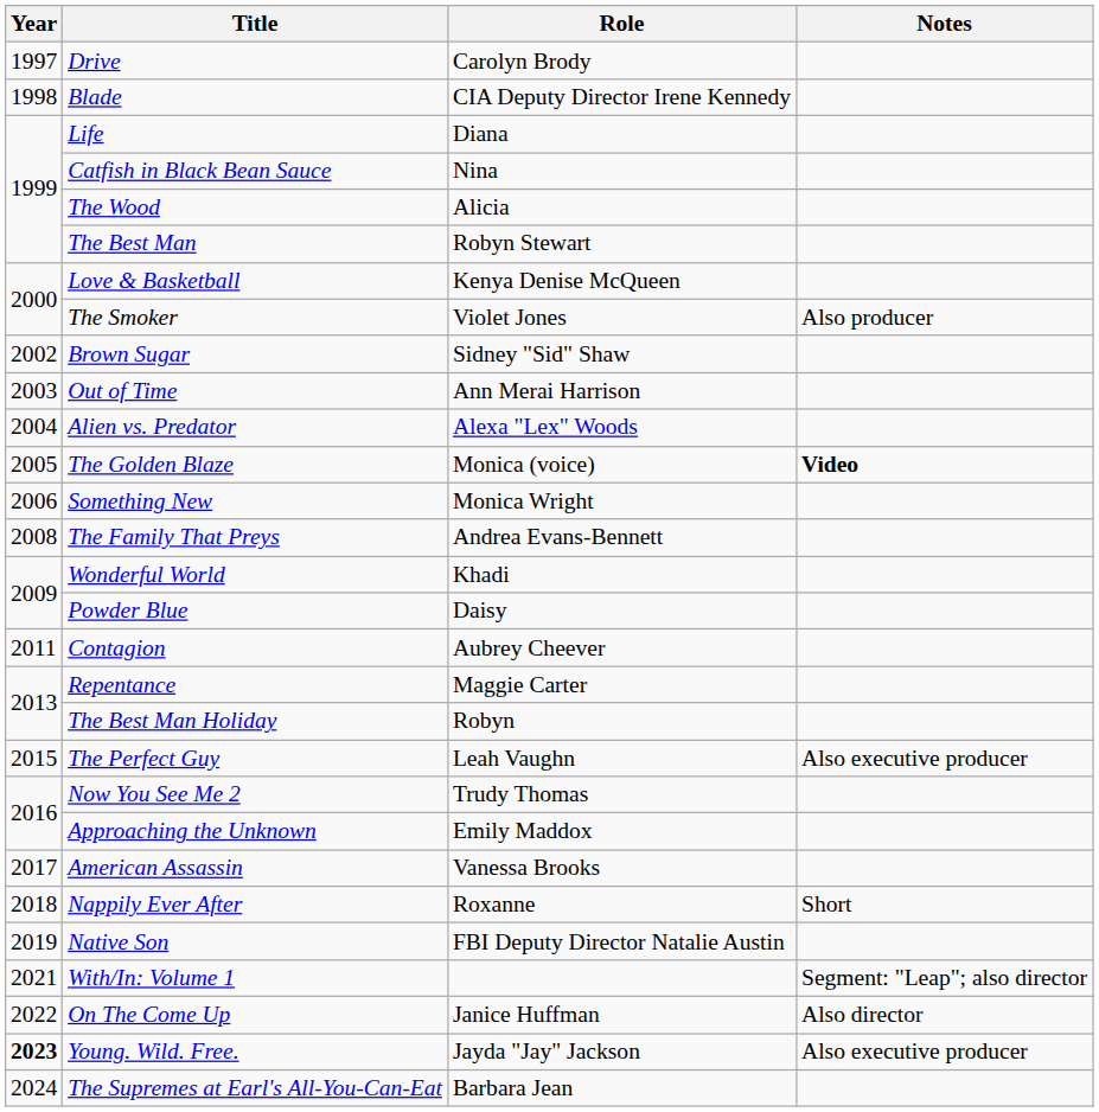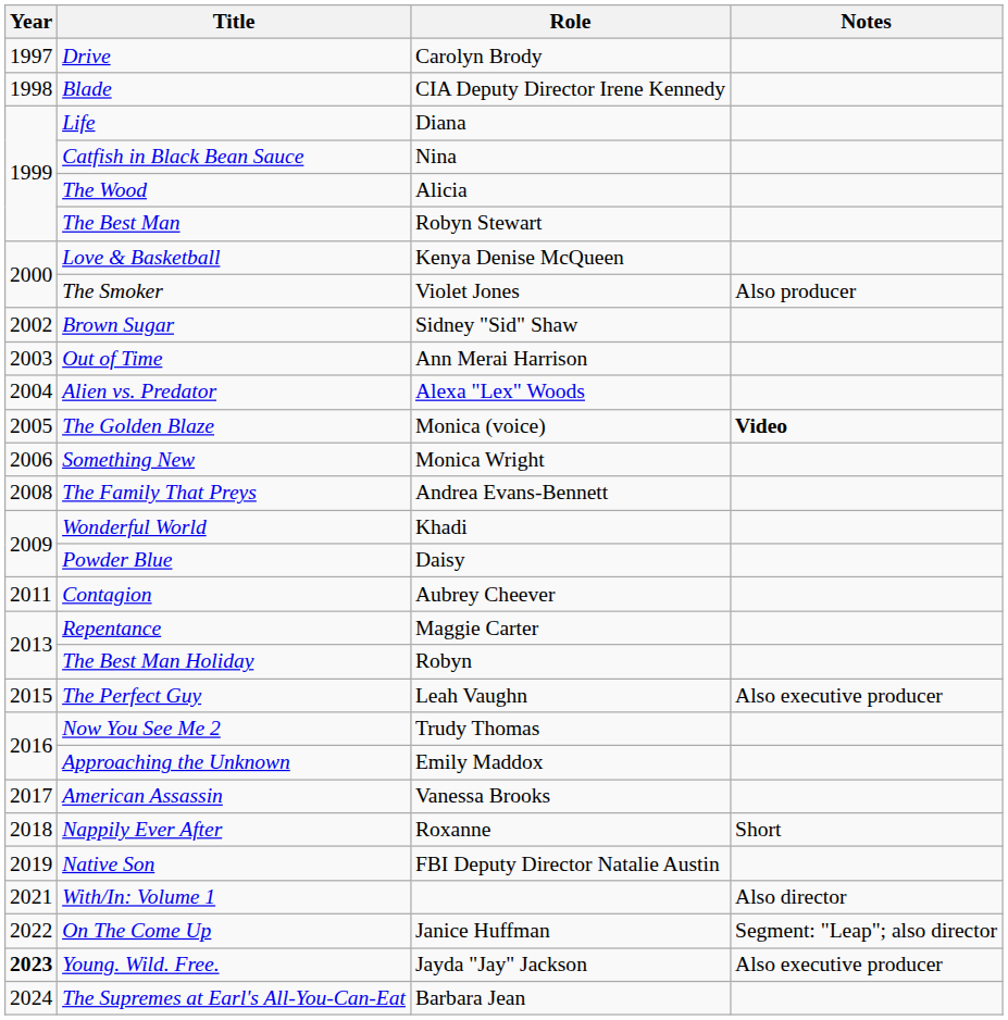With/In: Volume 1 | Notes: Segment: "Leap"; also director -> Also director
On The Come Up | Notes: Also director -> Segment: "Leap"; also director
